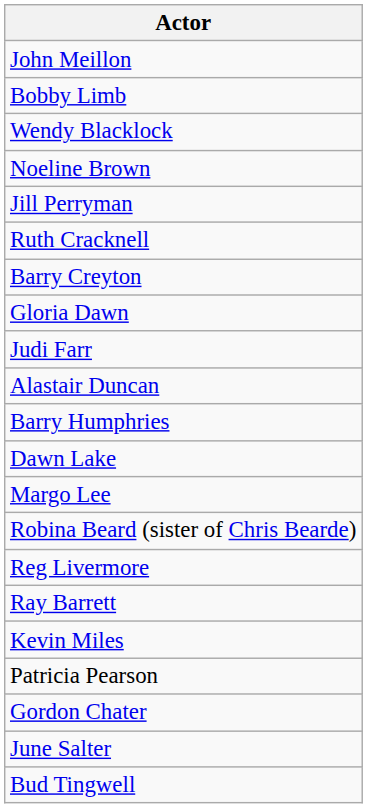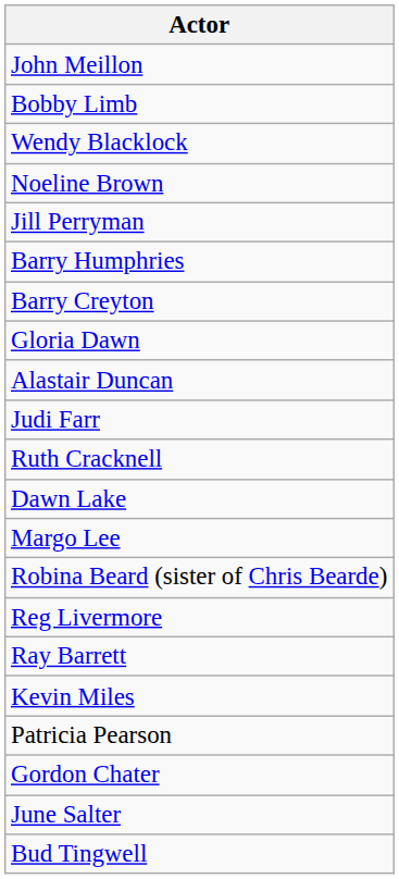row 7 | column 1: Ruth Cracknell -> Barry Humphries
row 10 | column 1: Judi Farr -> Alastair Duncan
row 11 | column 1: Alastair Duncan -> Judi Farr
row 12 | column 1: Barry Humphries -> Ruth Cracknell
